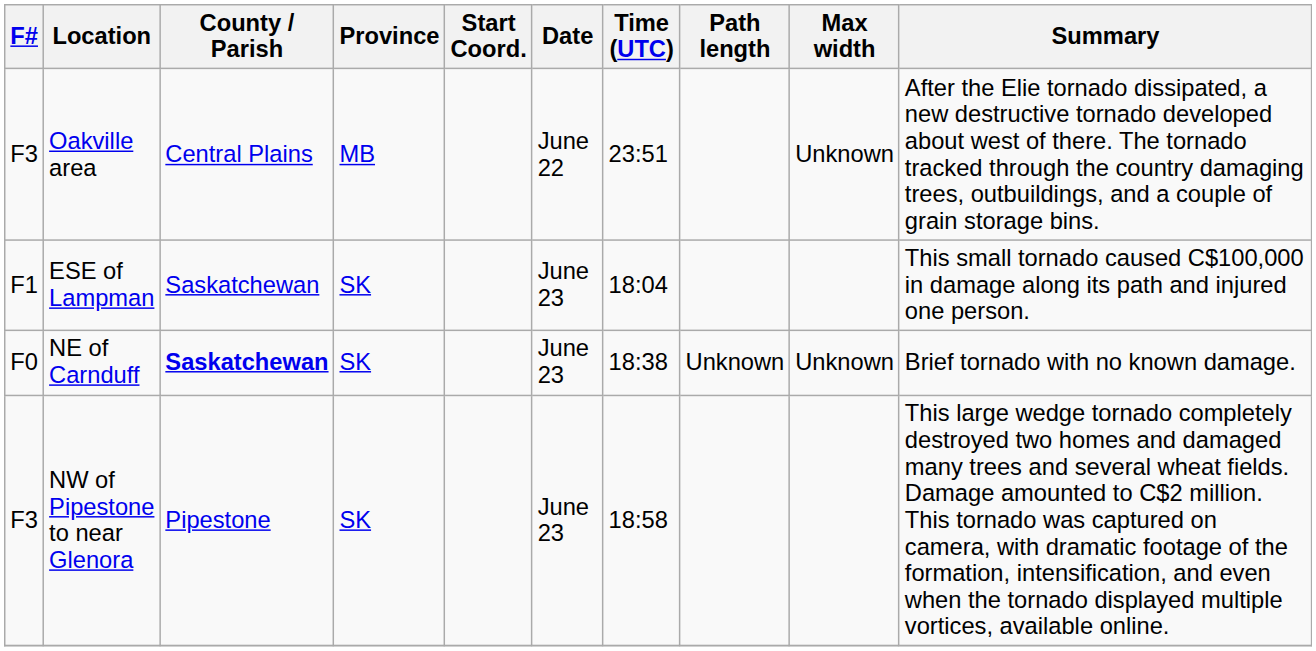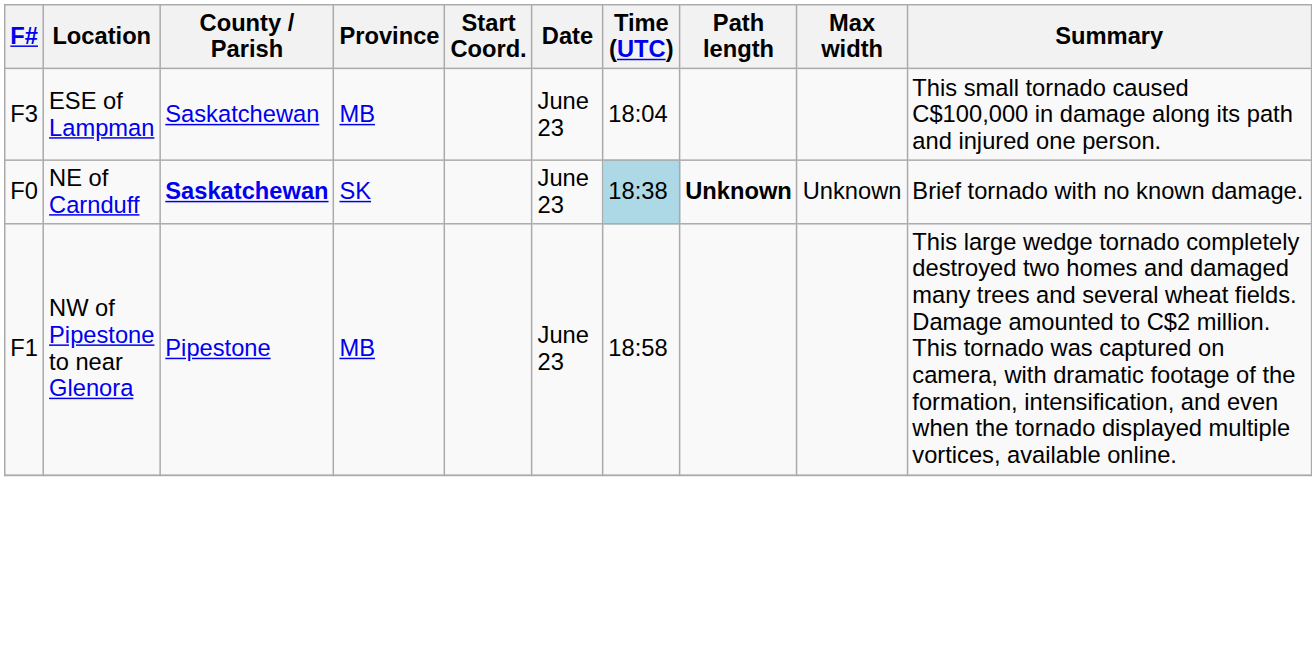- row: F3 | Oakville area | Central Plains | MB | June 22 | 23:51 | Unknown | After the Elie tornado dissipated, a new destructive tornado developed about west of there. The tornado tracked through the country damaging trees, outbuildings, and a couple of grain storage bins.
ESE of Lampman | F#: F1 -> F3
ESE of Lampman | Province: SK -> MB
NE of Carnduff | Time (UTC): no background -> lightblue background
NE of Carnduff | Path length: normal -> bold
NW of Pipestone to near Glenora | F#: F3 -> F1
NW of Pipestone to near Glenora | Province: SK -> MB
